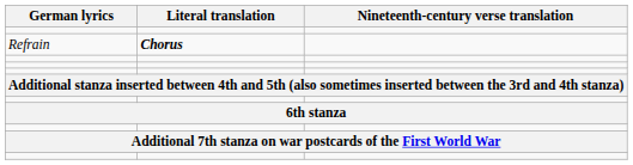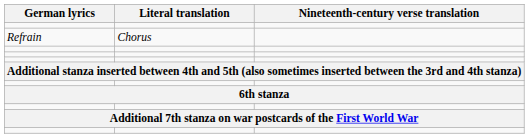Refrain | Literal translation: bold -> normal
